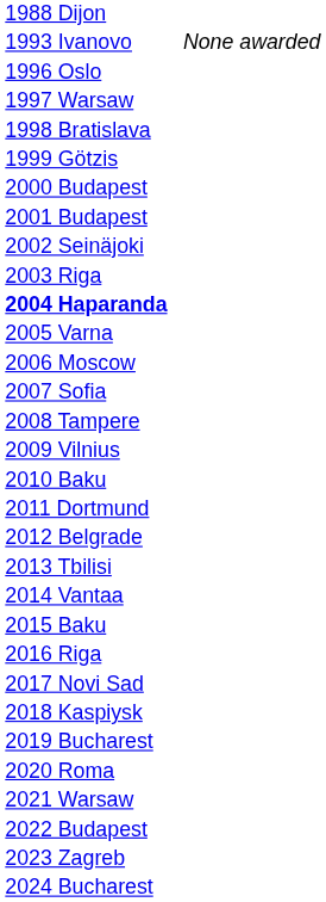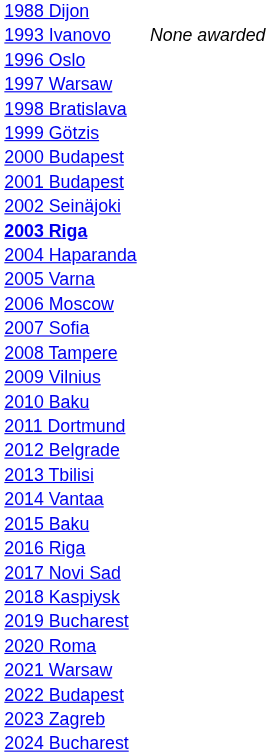2003 Riga | column 1: normal -> bold
2004 Haparanda | column 1: bold -> normal
